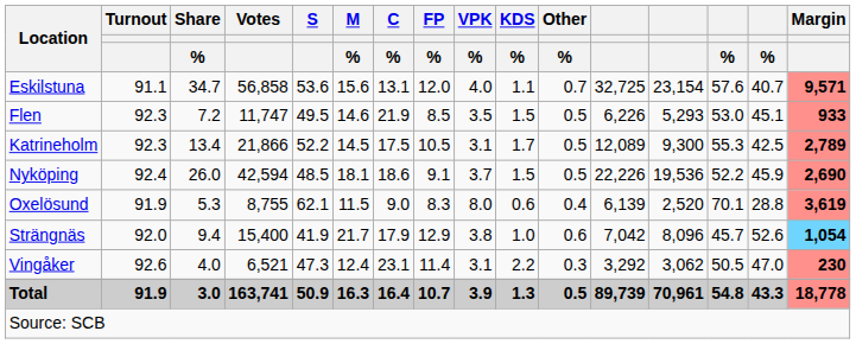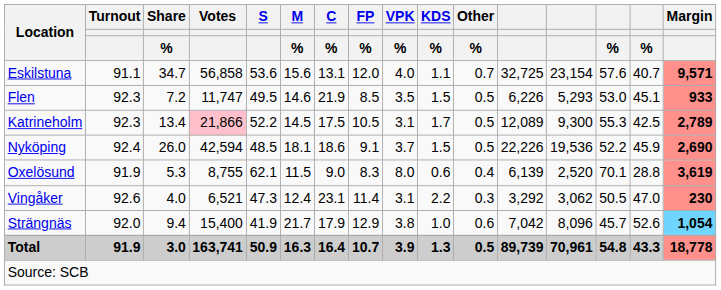Katrineholm | Votes: no background -> pink background
rows swapped: Strängnäs <-> Vingåker
